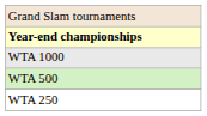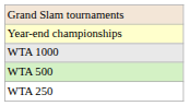row 2 | column 1: bold -> normal
